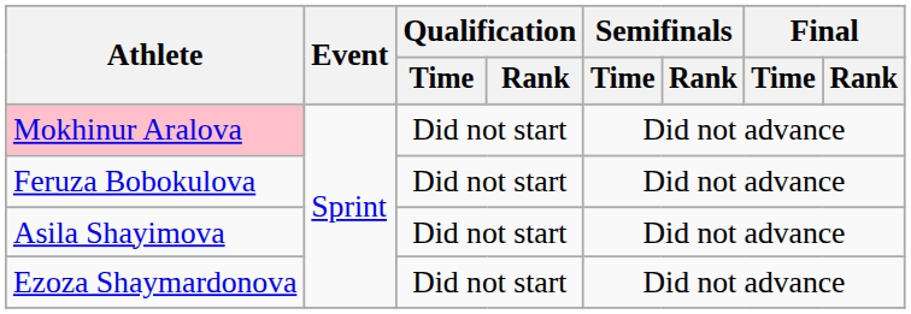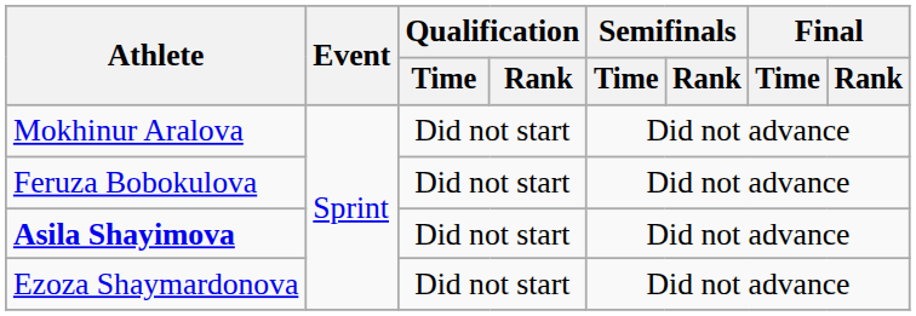Mokhinur Aralova | Athlete: pink background -> no background
Asila Shayimova | Athlete: normal -> bold
